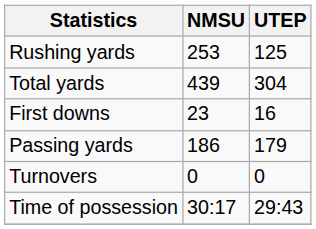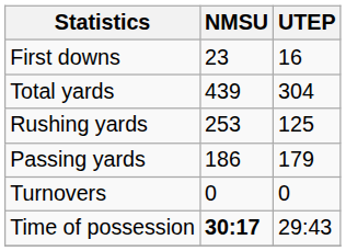rows swapped: First downs <-> Rushing yards
Time of possession | NMSU: normal -> bold
